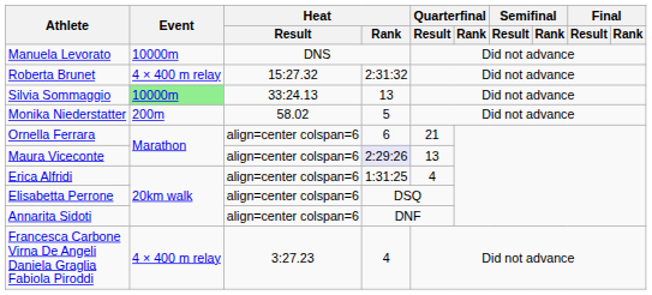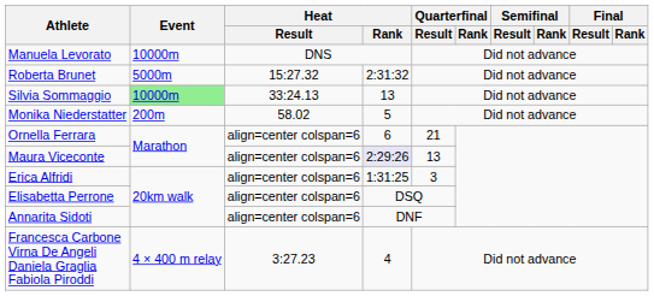Roberta Brunet | Event: 4 × 400 m relay -> 5000m
Erica Alfridi | Quarterfinal / Result: 4 -> 3
